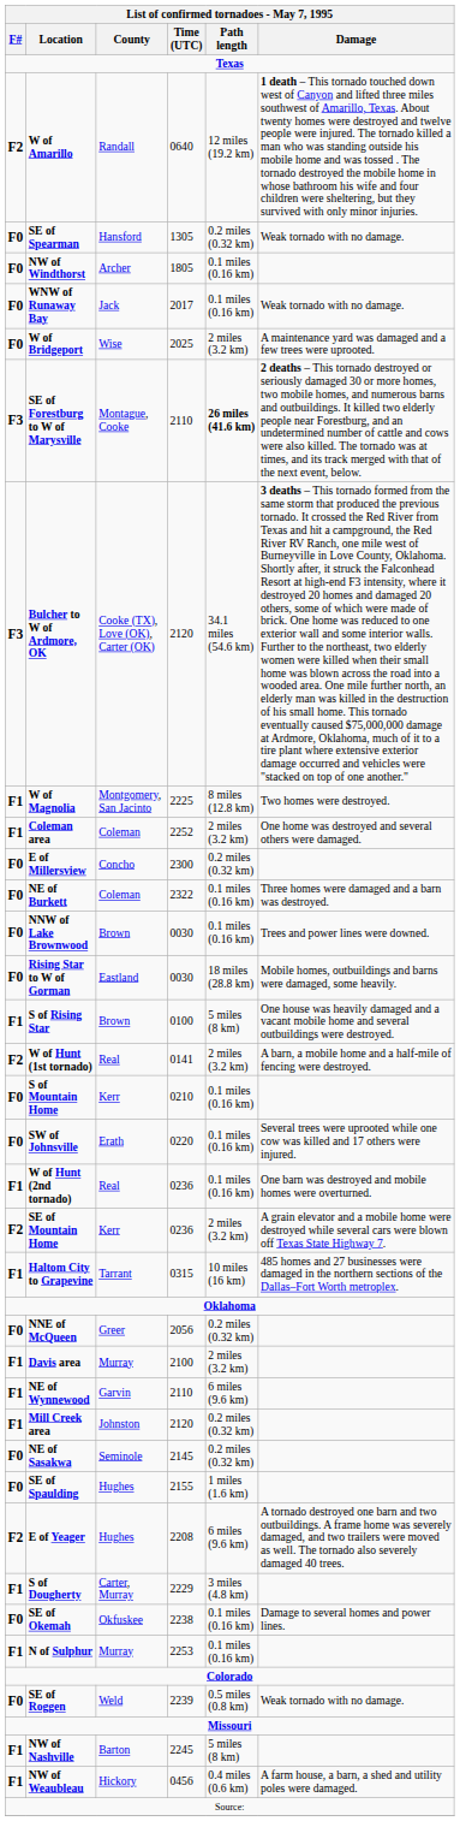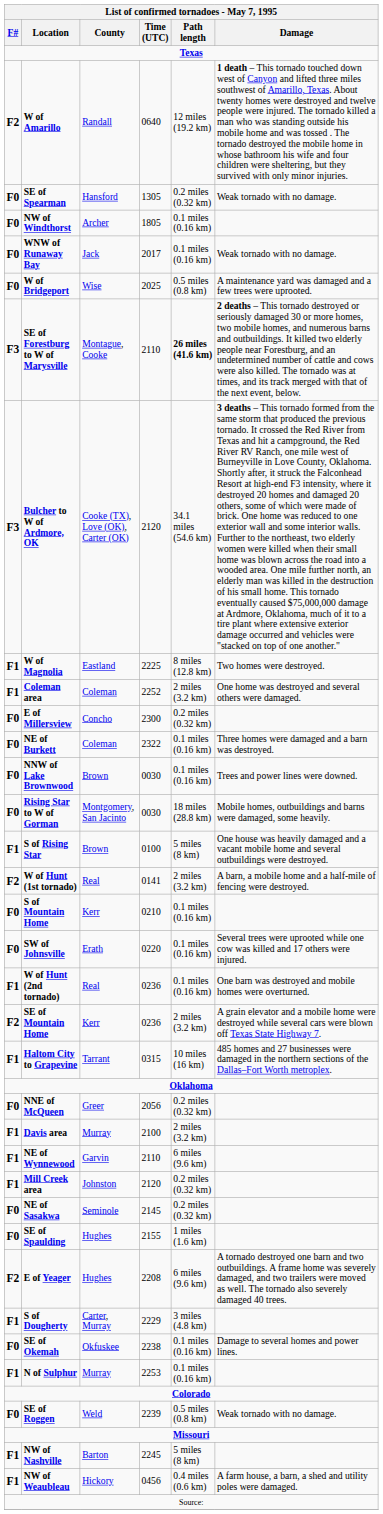W of Bridgeport | List of confirmed tornadoes - May 7, 1995 / Path length: 2 miles (3.2 km) -> 0.5 miles (0.8 km)
W of Magnolia | List of confirmed tornadoes - May 7, 1995 / County: Montgomery, San Jacinto -> Eastland
Rising Star to W of Gorman | List of confirmed tornadoes - May 7, 1995 / County: Eastland -> Montgomery, San Jacinto
